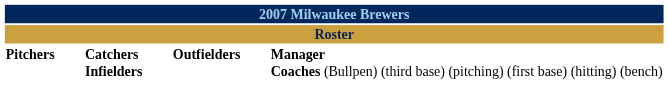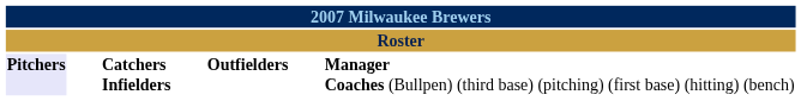Pitchers | column 1: no background -> lavender background
